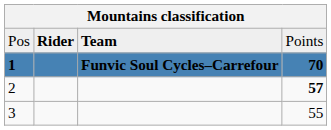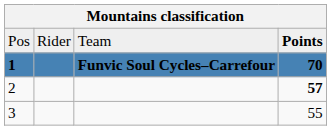Pos | column 2: bold -> normal
Pos | column 3: bold -> normal
Pos | column 4: normal -> bold
